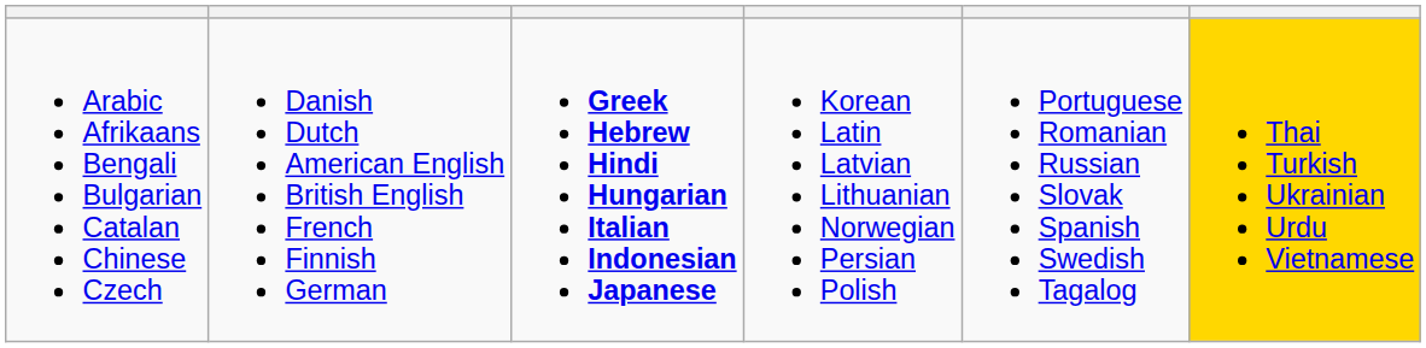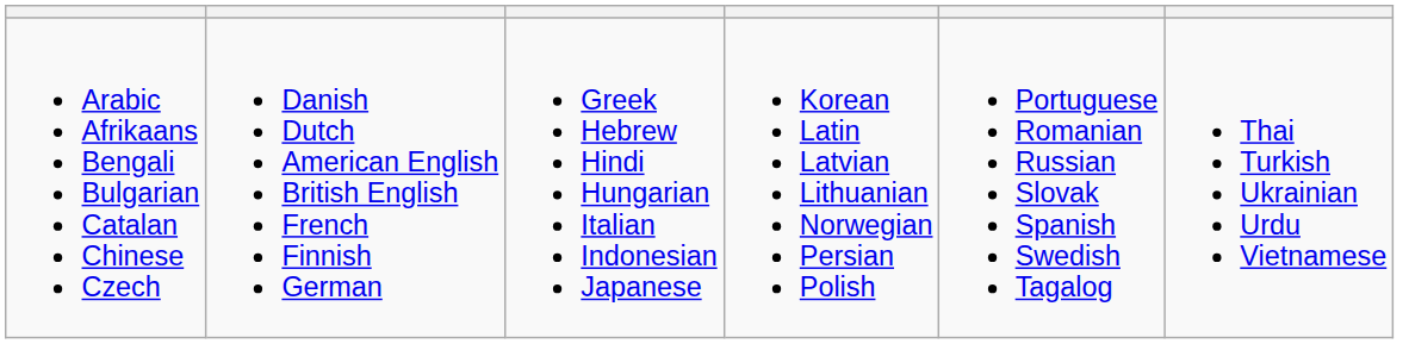Arabic Afrikaans Bengali Bulgarian Catalan Chinese Czech | column 3: bold -> normal
Arabic Afrikaans Bengali Bulgarian Catalan Chinese Czech | column 6: gold background -> no background
